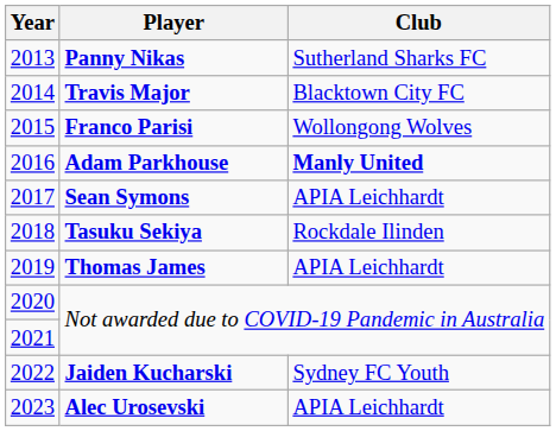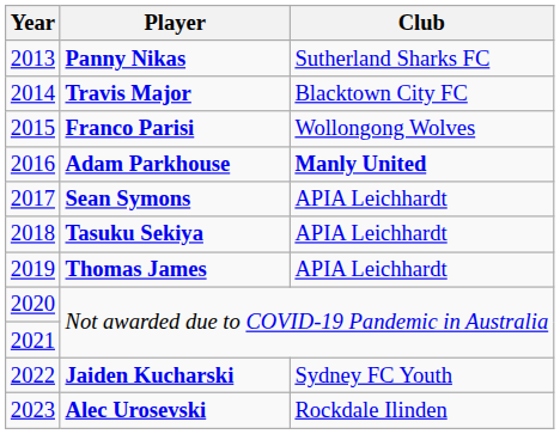Tasuku Sekiya | Club: Rockdale Ilinden -> APIA Leichhardt
Alec Urosevski | Club: APIA Leichhardt -> Rockdale Ilinden
